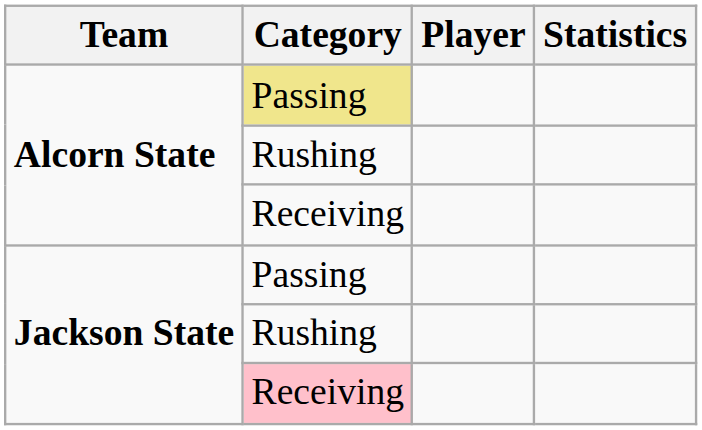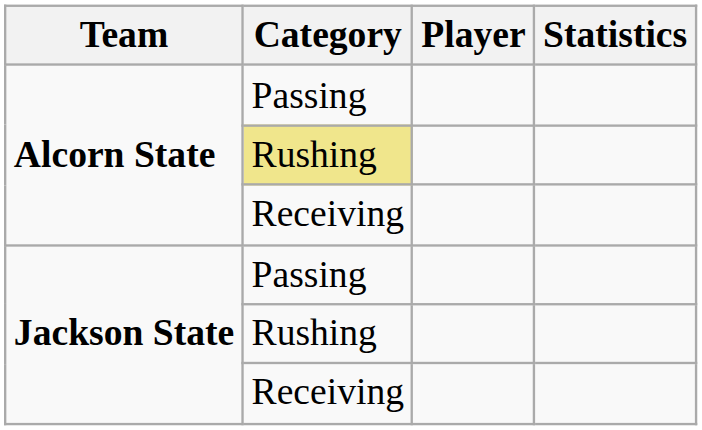Alcorn State / Passing | Category: khaki background -> no background
Alcorn State / Rushing | Category: no background -> khaki background
Jackson State / Receiving | Category: pink background -> no background
